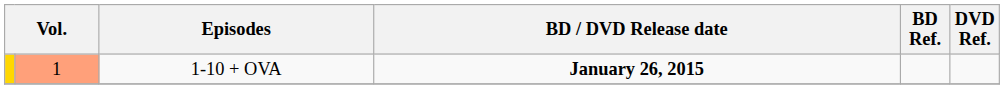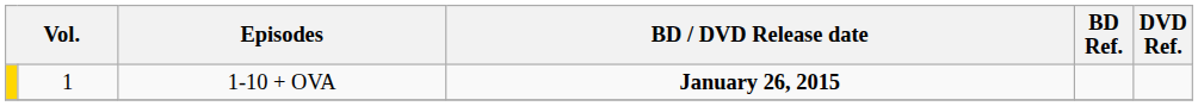1-10 + OVA | column 2: lightsalmon background -> no background
